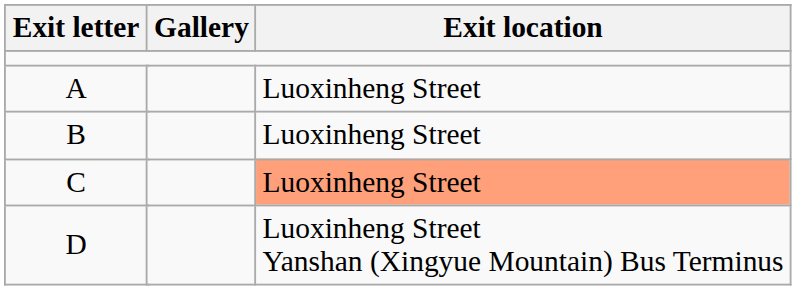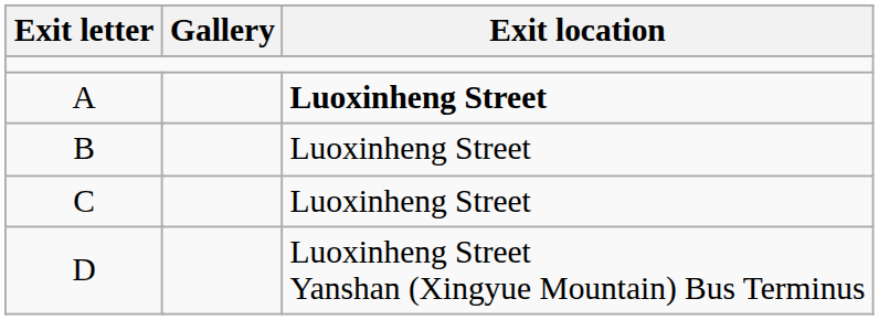A | Exit location: normal -> bold
C | Exit location: lightsalmon background -> no background
